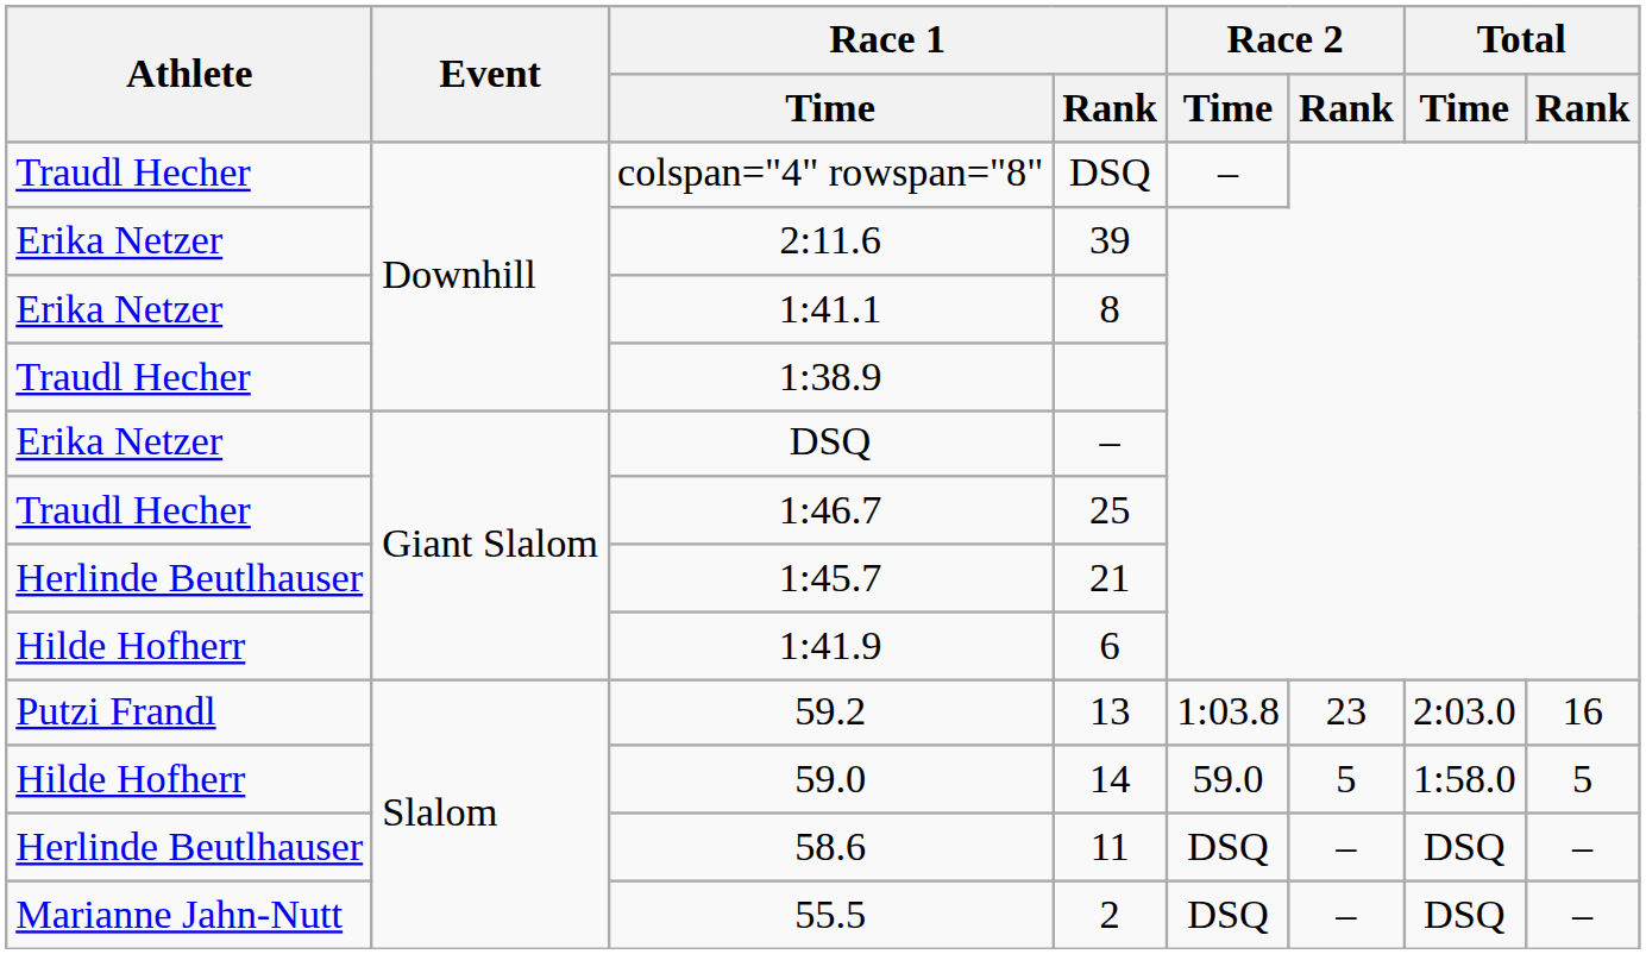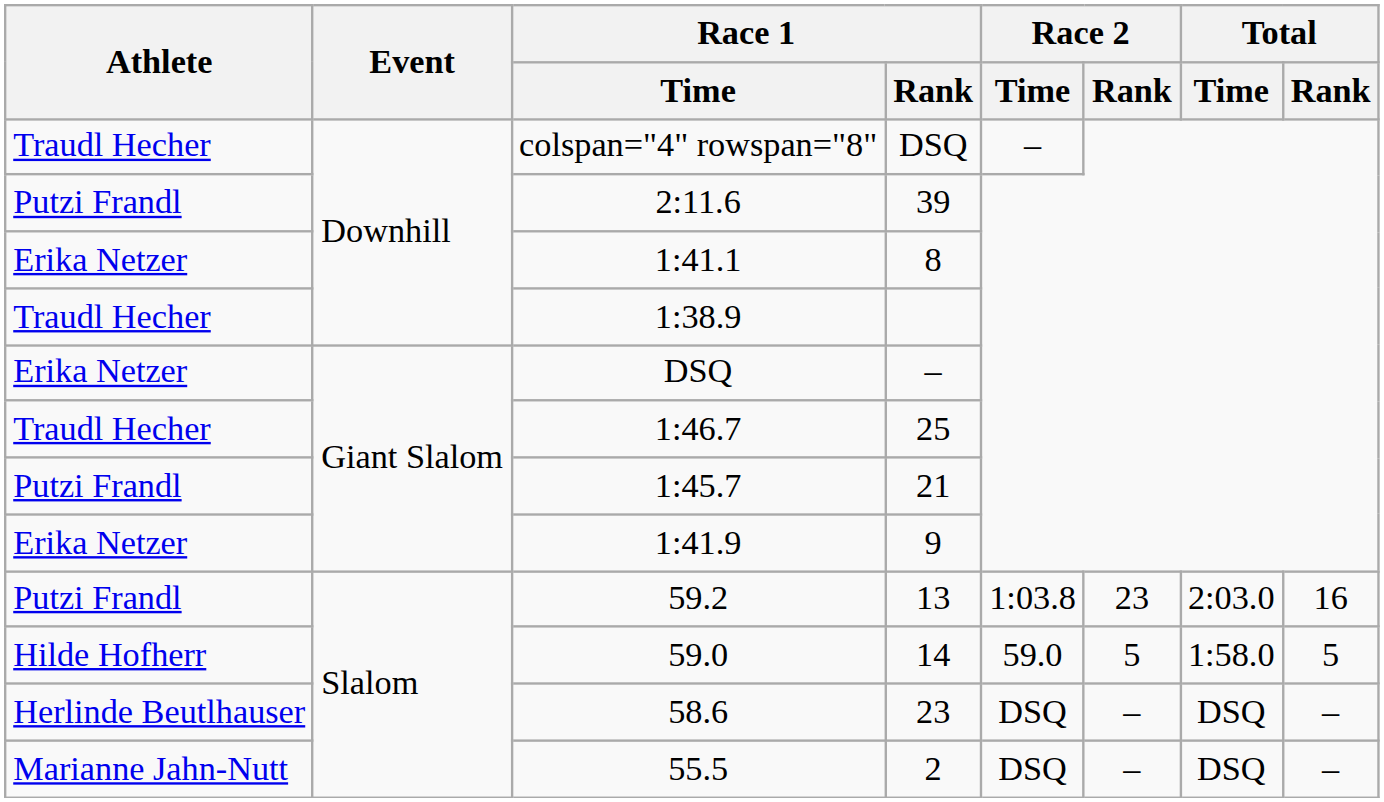2:11.6 | Athlete: Erika Netzer -> Putzi Frandl
1:45.7 | Athlete: Herlinde Beutlhauser -> Putzi Frandl
1:41.9 | Athlete: Hilde Hofherr -> Erika Netzer
1:41.9 | Race 1 / Rank: 6 -> 9
58.6 | Race 1 / Rank: 11 -> 23
